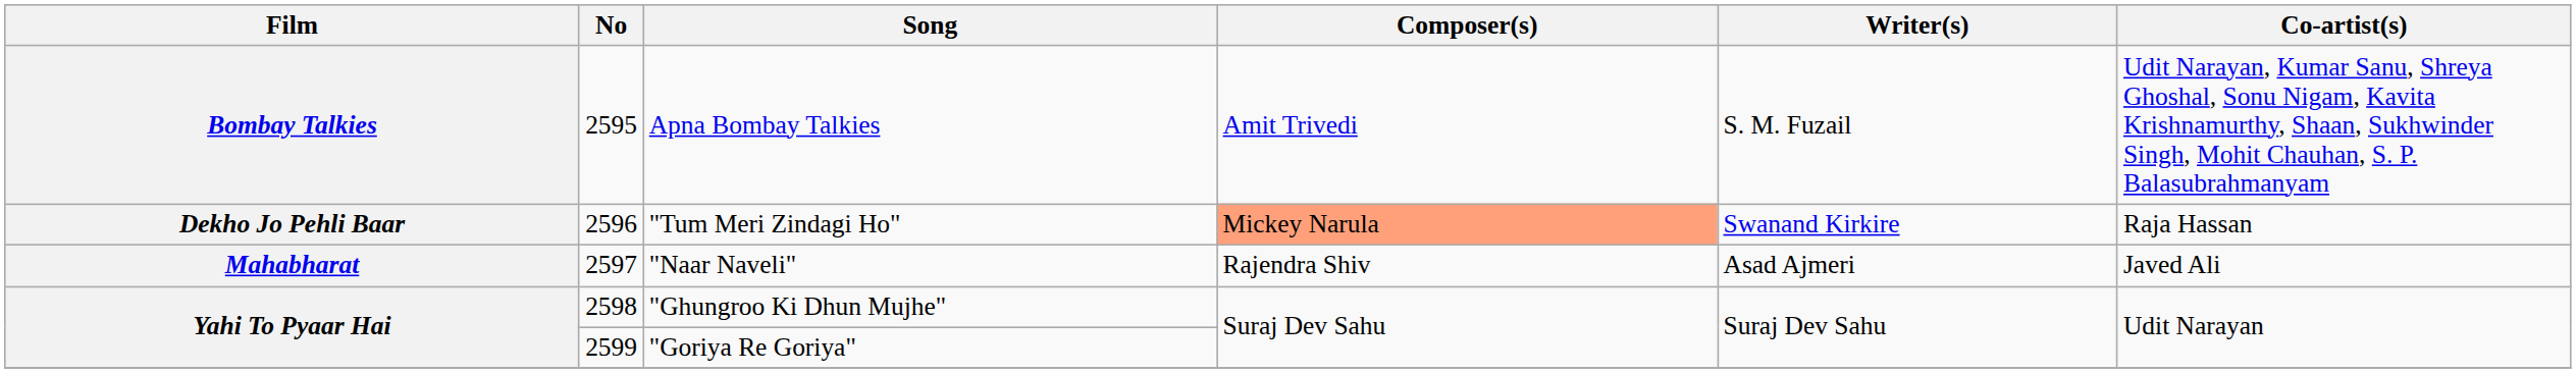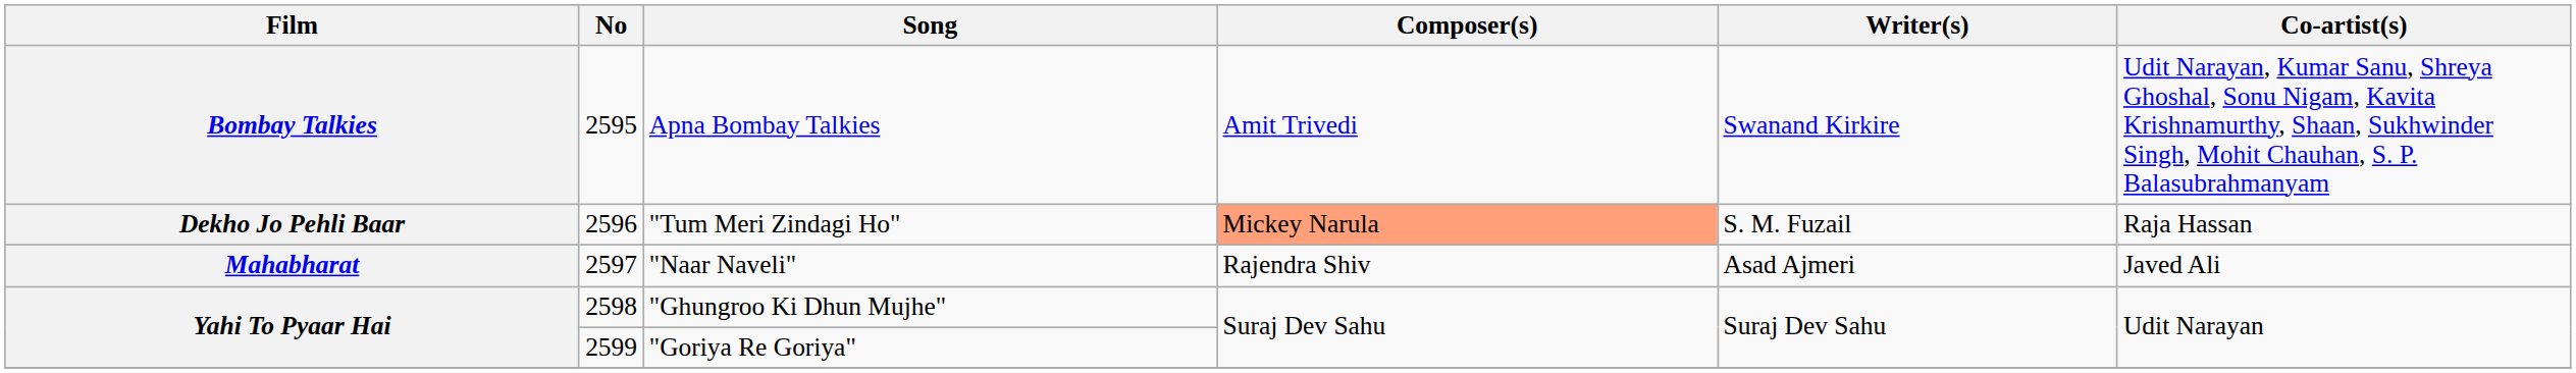Apna Bombay Talkies | Writer(s): S. M. Fuzail -> Swanand Kirkire
"Tum Meri Zindagi Ho" | Writer(s): Swanand Kirkire -> S. M. Fuzail
